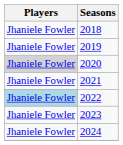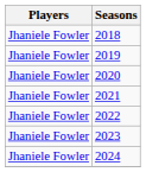2020 | Players: lightgrey background -> no background
2022 | Players: lightblue background -> no background
